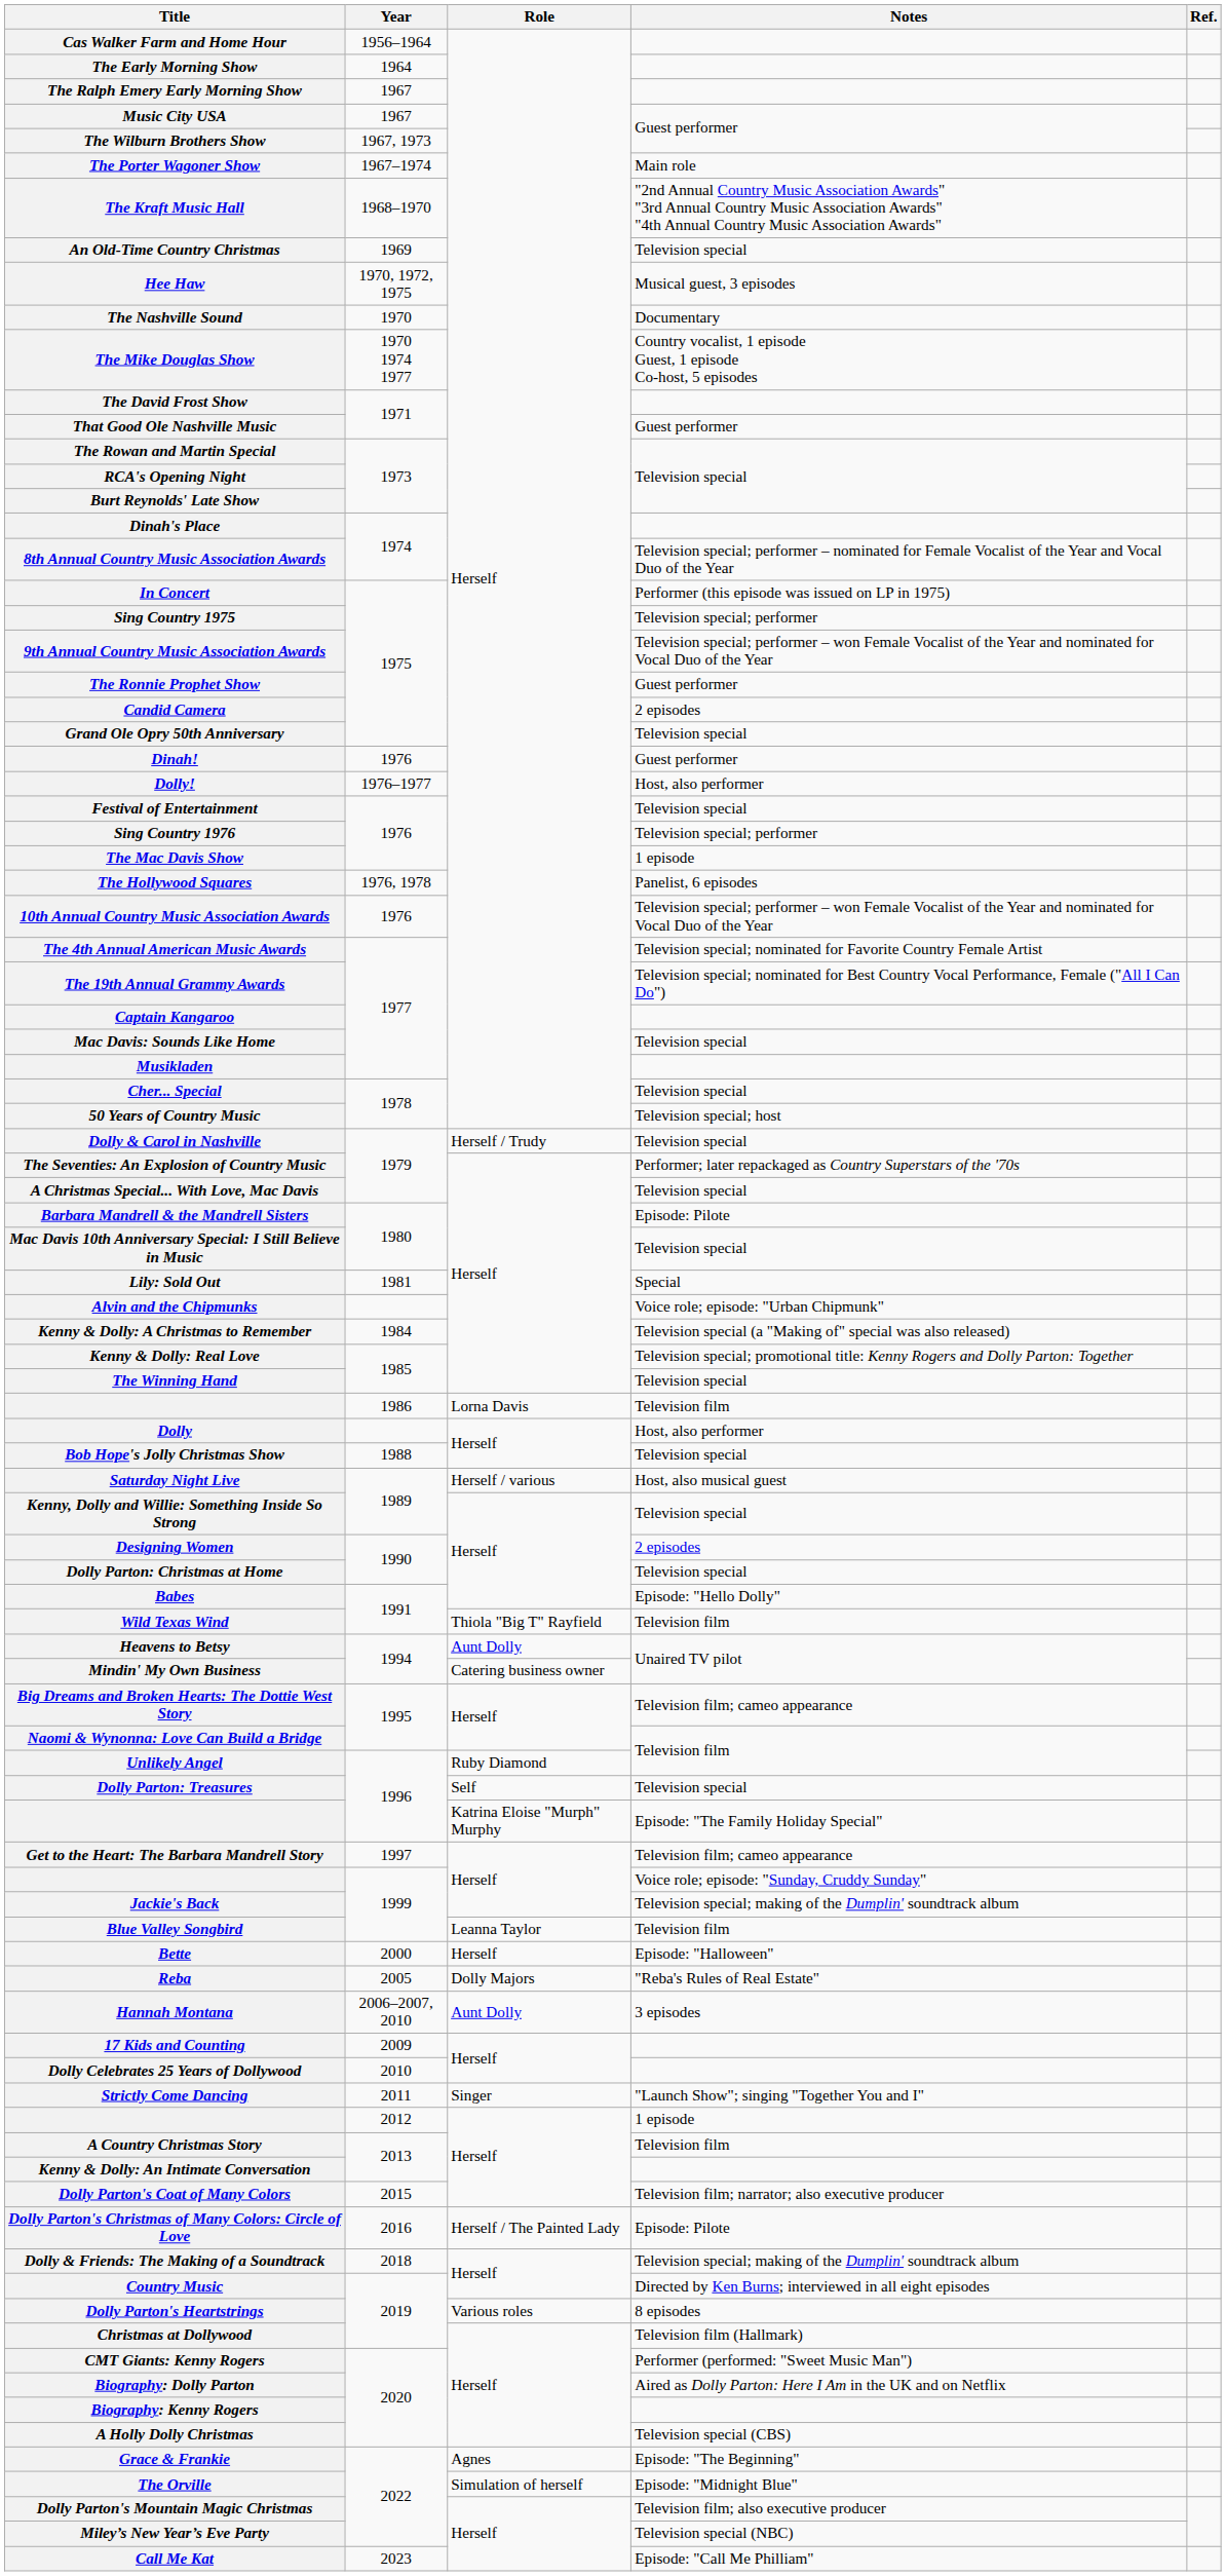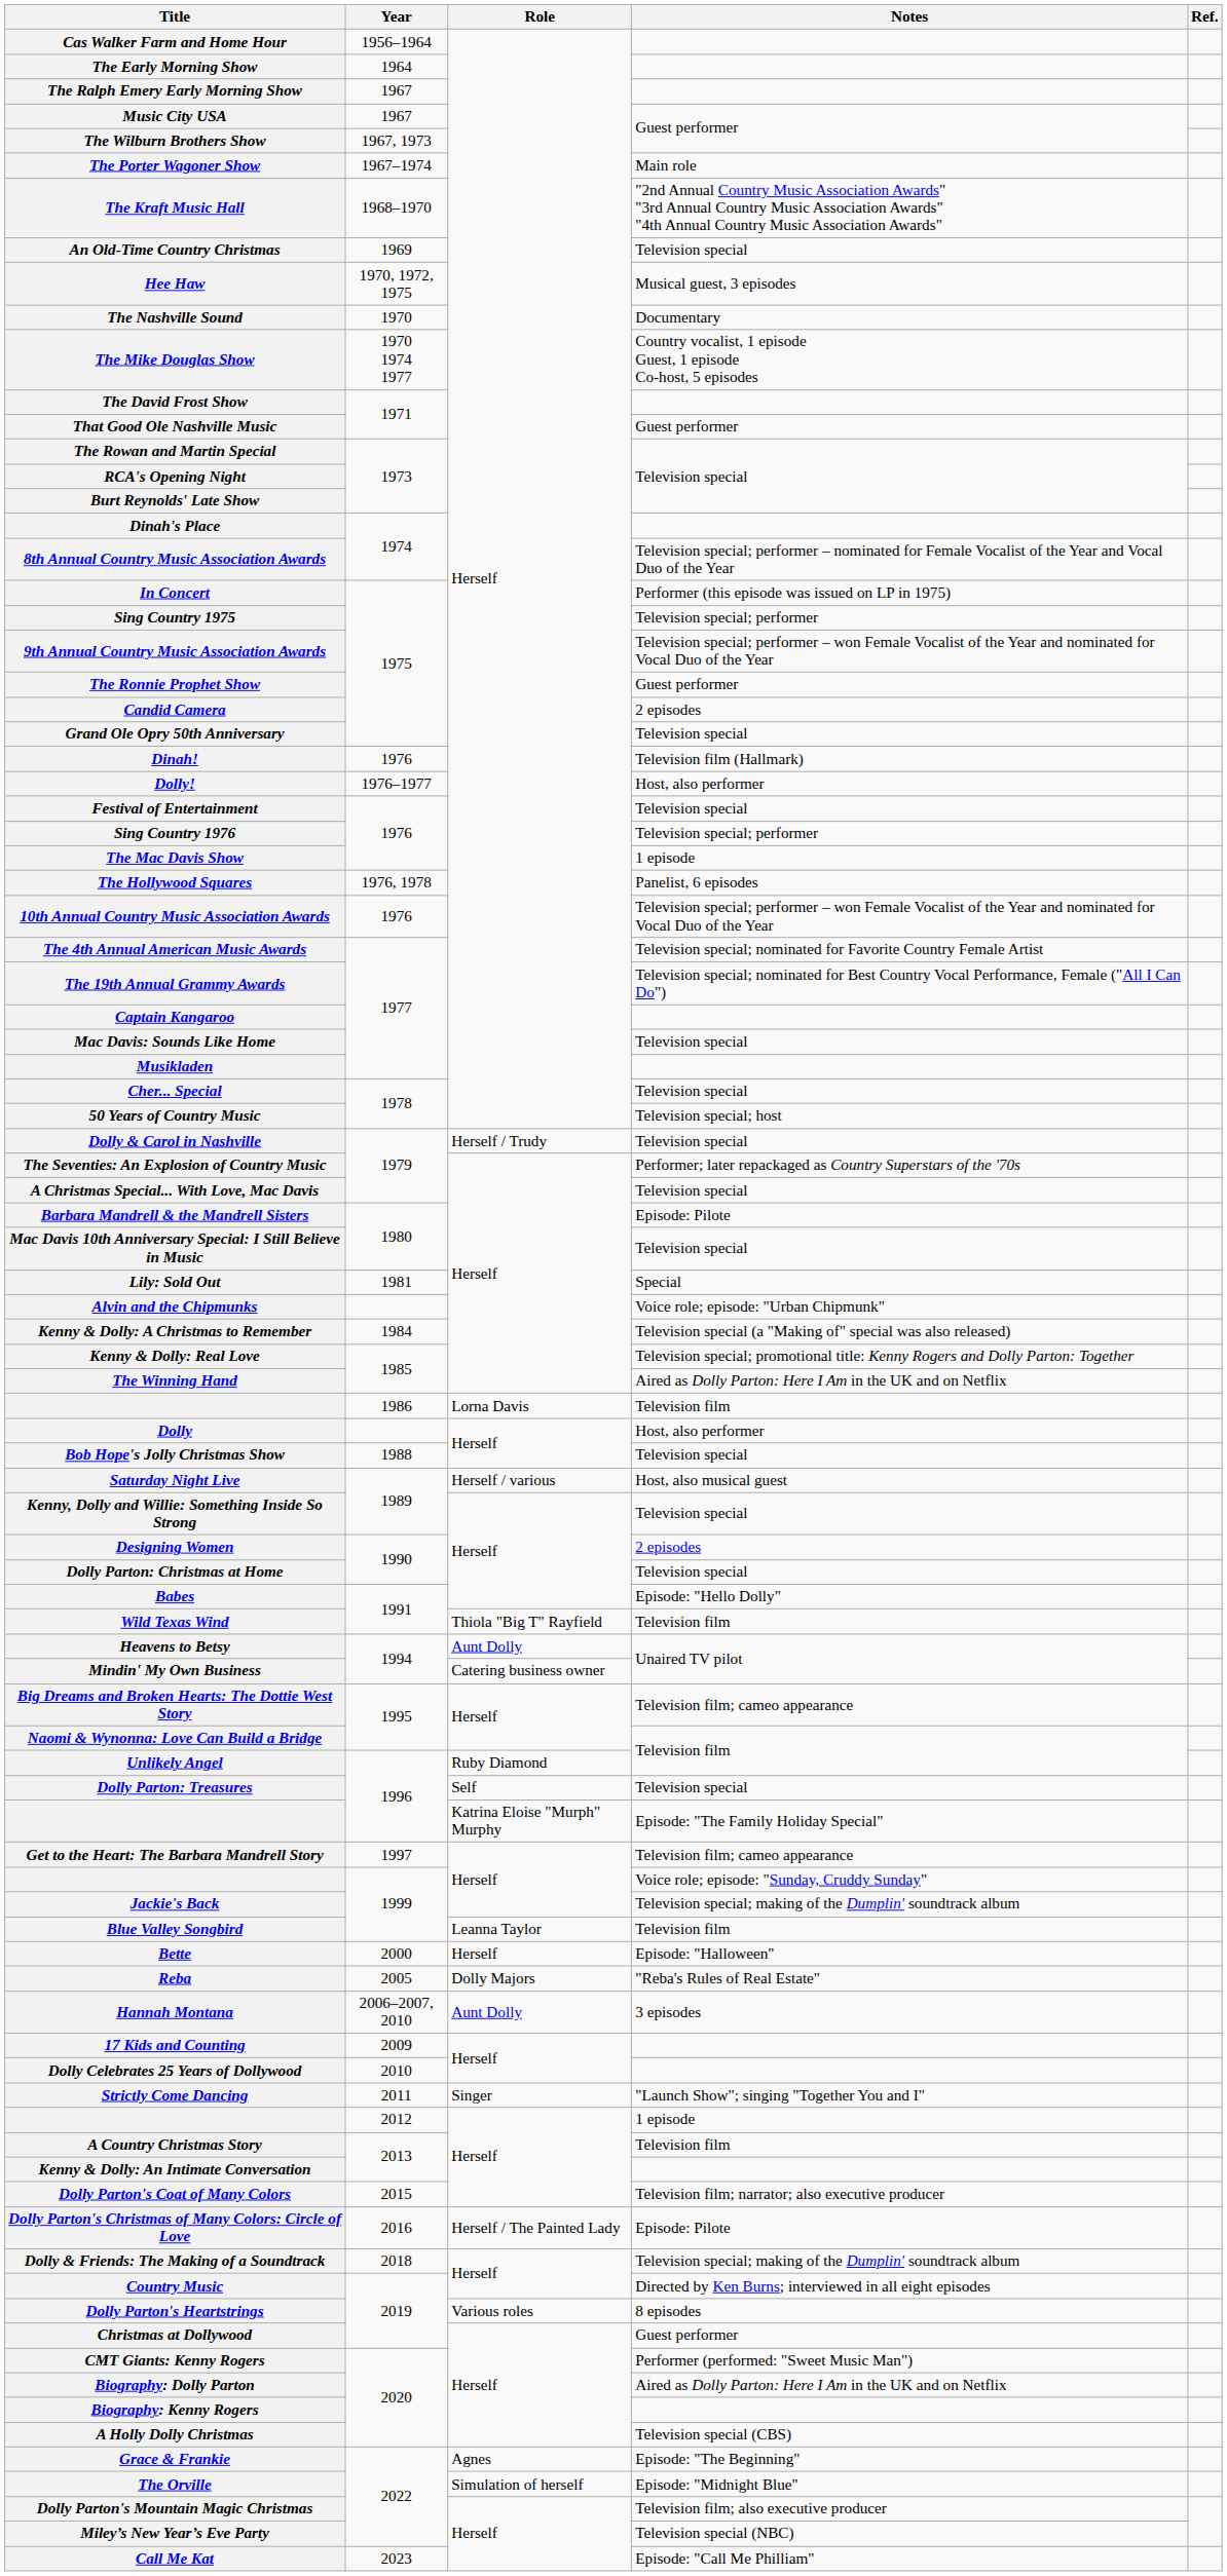Dinah! | Notes: Guest performer -> Television film (Hallmark)
The Winning Hand | Notes: Television special -> Aired as Dolly Parton: Here I Am in the UK and on Netflix
Christmas at Dollywood | Notes: Television film (Hallmark) -> Guest performer
